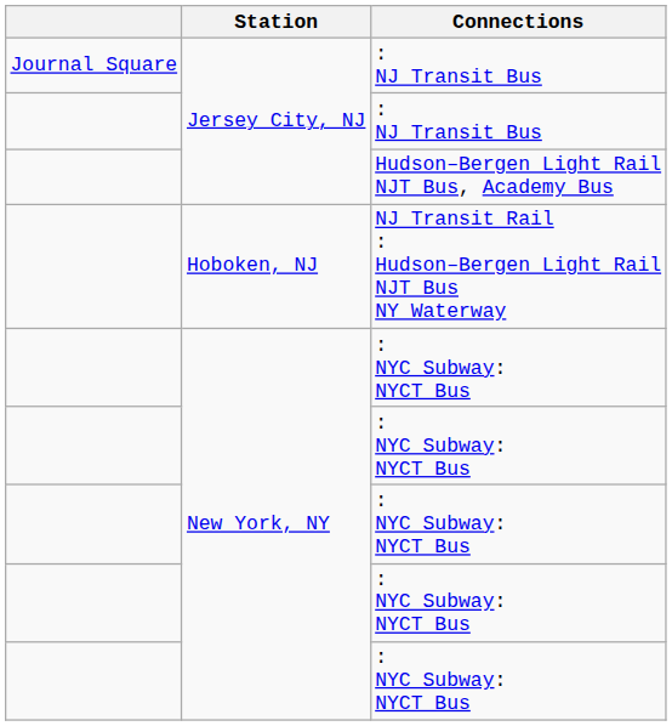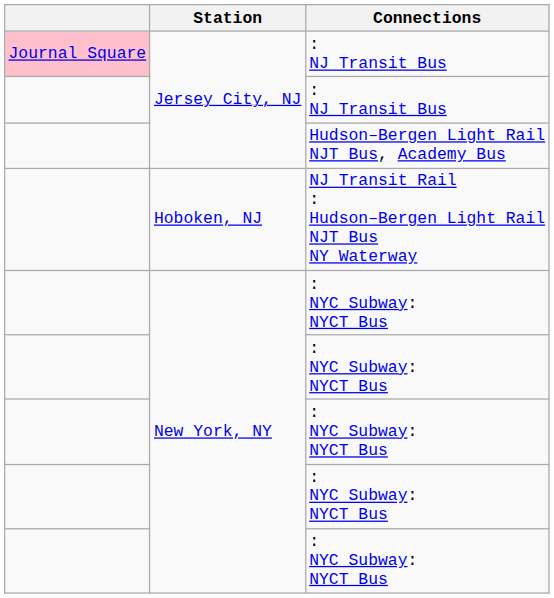Journal Square / : NJ Transit Bus | column 1: no background -> pink background
